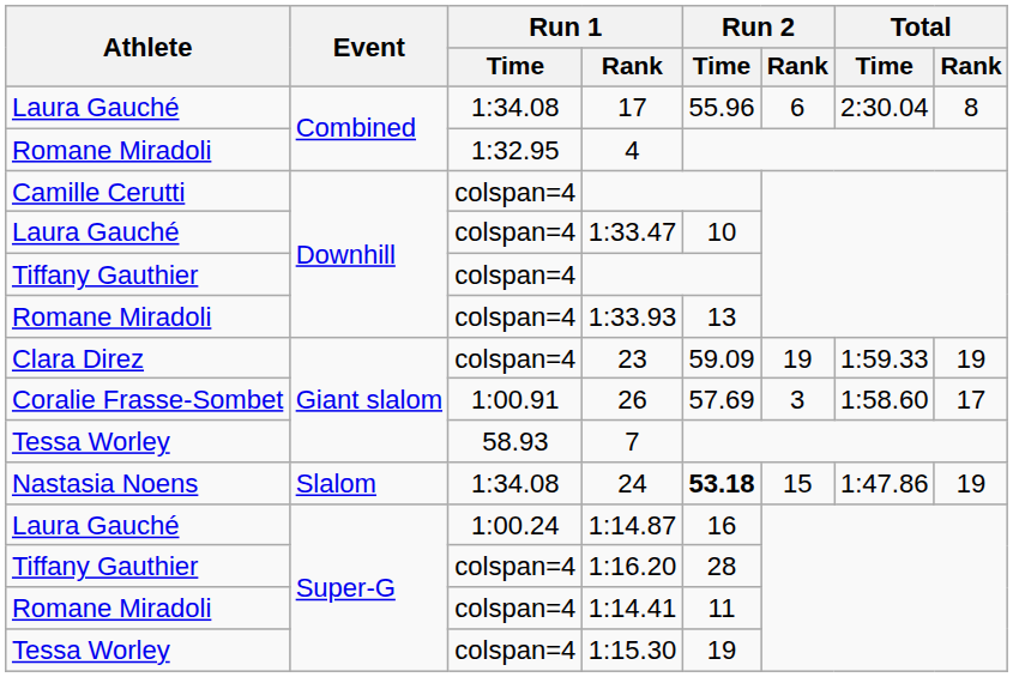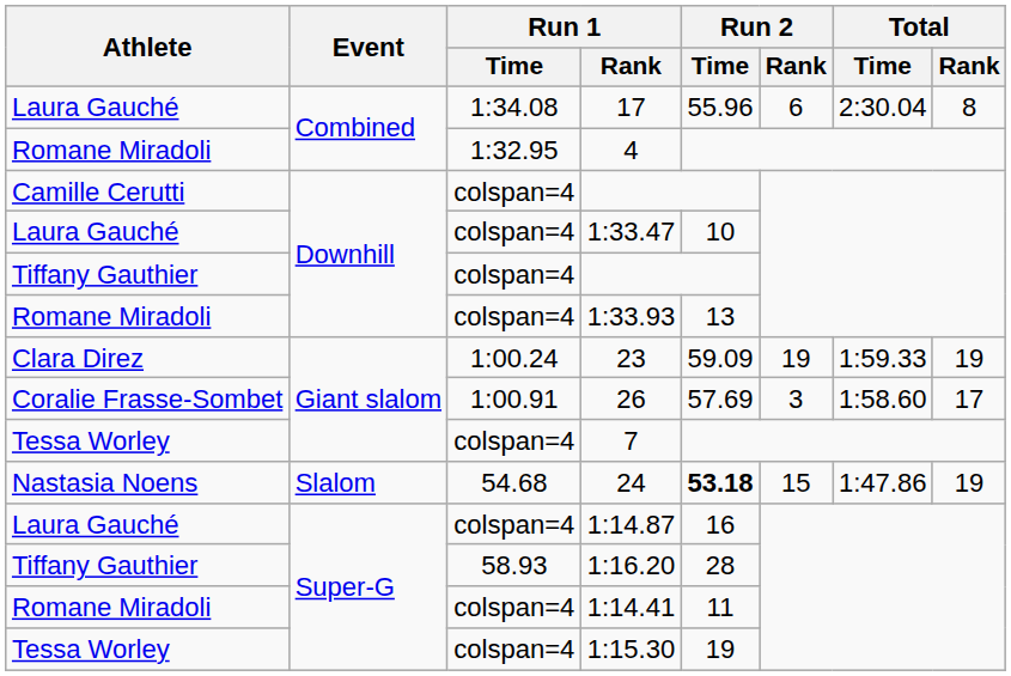23 | Run 1 / Time: colspan=4 -> 1:00.24
7 | Run 1 / Time: 58.93 -> colspan=4
24 | Run 1 / Time: 1:34.08 -> 54.68
1:14.87 | Run 1 / Time: 1:00.24 -> colspan=4
1:16.20 | Run 1 / Time: colspan=4 -> 58.93
